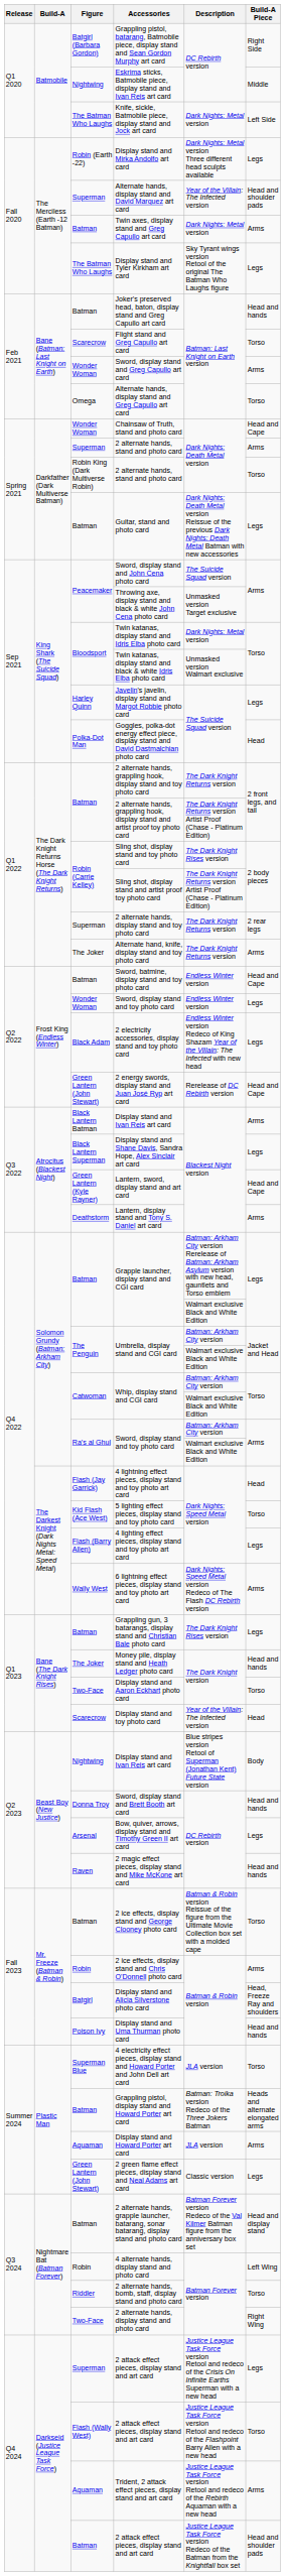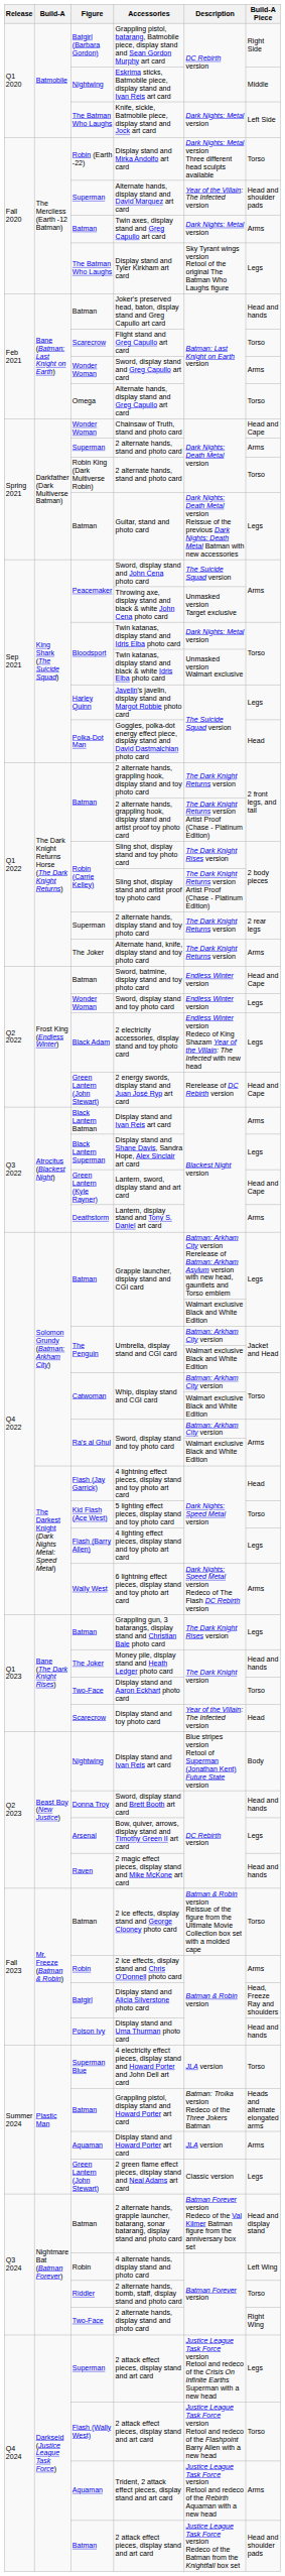Display stand and Mirka Andolfo art card | Build-A Piece: Legs -> Torso
